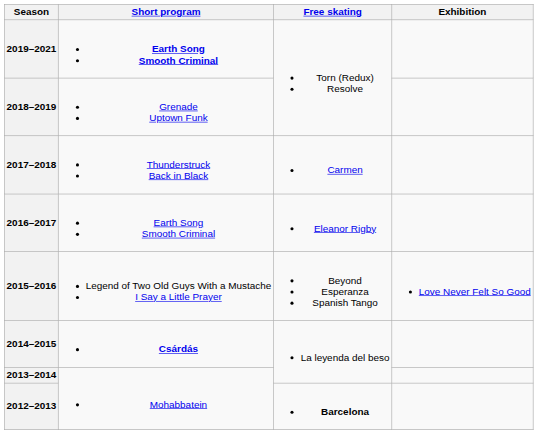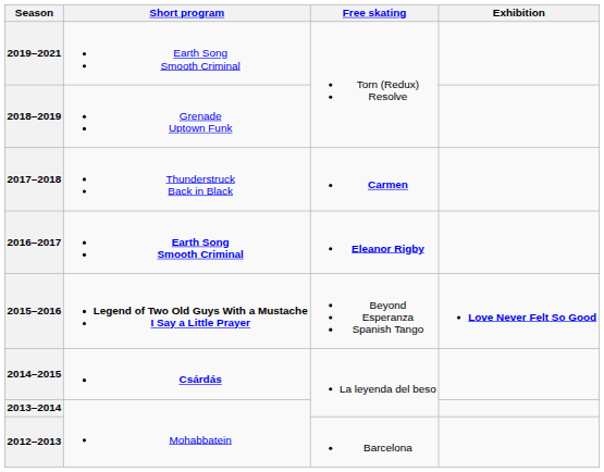2019–2021 | Short program: bold -> normal
2017–2018 | Free skating: normal -> bold
2016–2017 | Short program: normal -> bold
2016–2017 | Free skating: normal -> bold
2015–2016 | Short program: normal -> bold
2015–2016 | Exhibition: normal -> bold
2012–2013 | Free skating: bold -> normal
